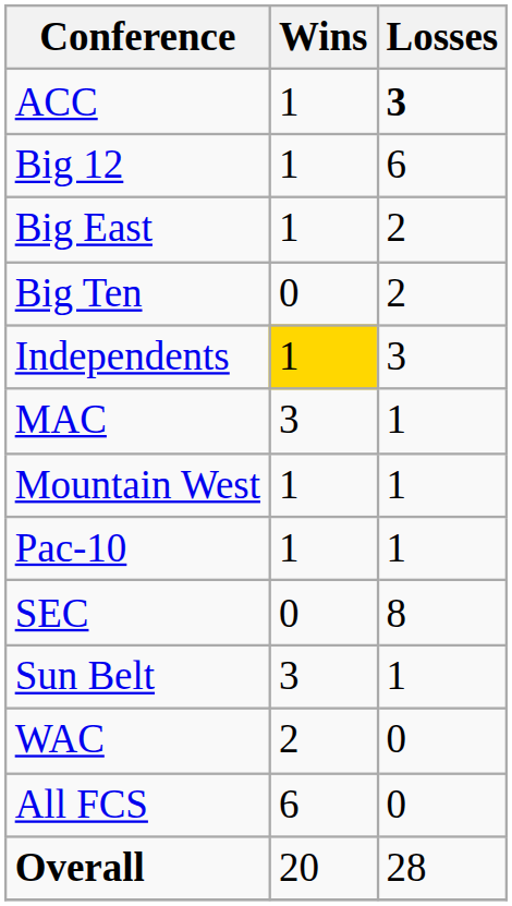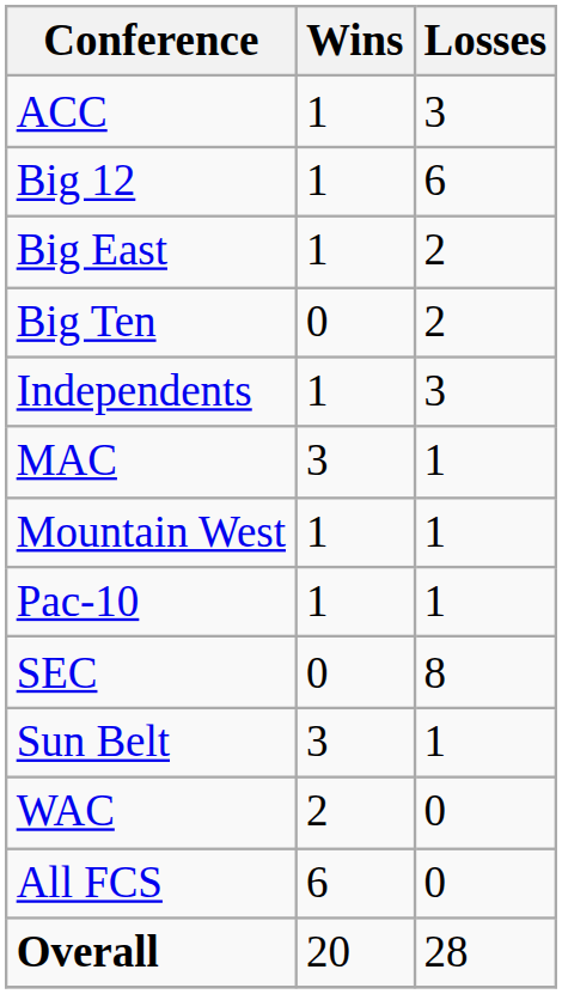ACC | Losses: bold -> normal
Independents | Wins: gold background -> no background
